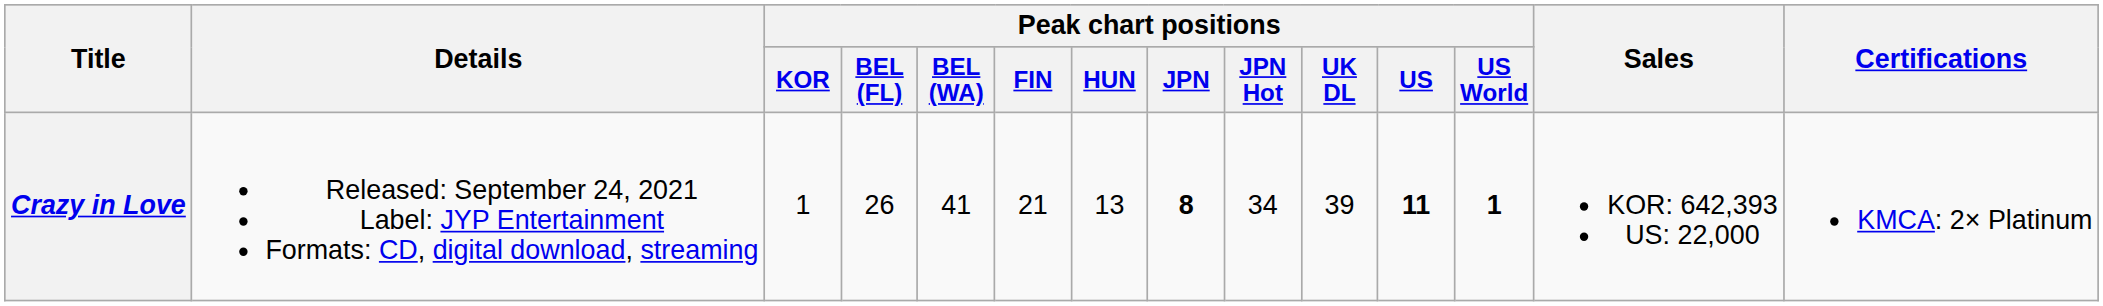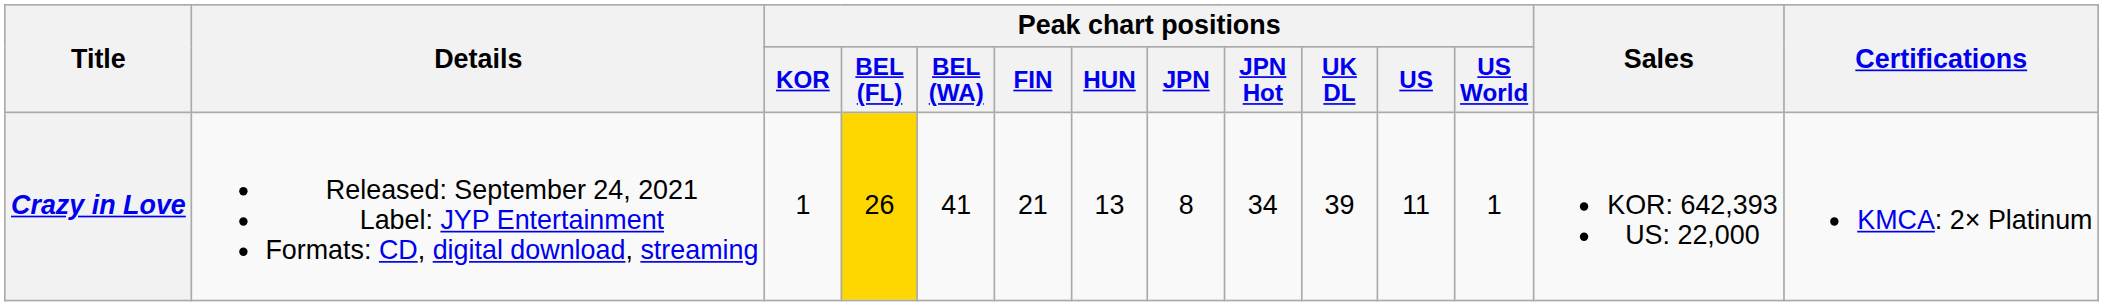Crazy in Love | Peak chart positions / BEL (FL): no background -> gold background
Crazy in Love | Peak chart positions / JPN: bold -> normal
Crazy in Love | Peak chart positions / US: bold -> normal
Crazy in Love | Peak chart positions / US World: bold -> normal
